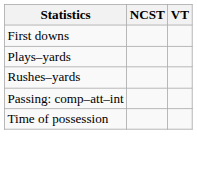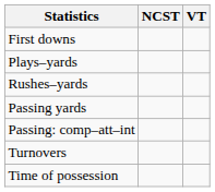+ row: Passing yards
+ row: Turnovers
